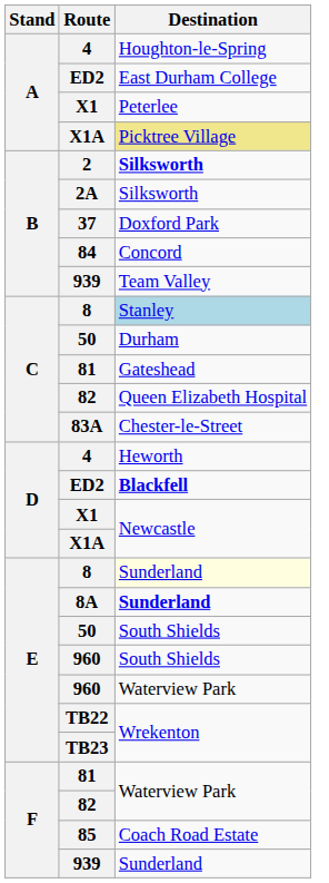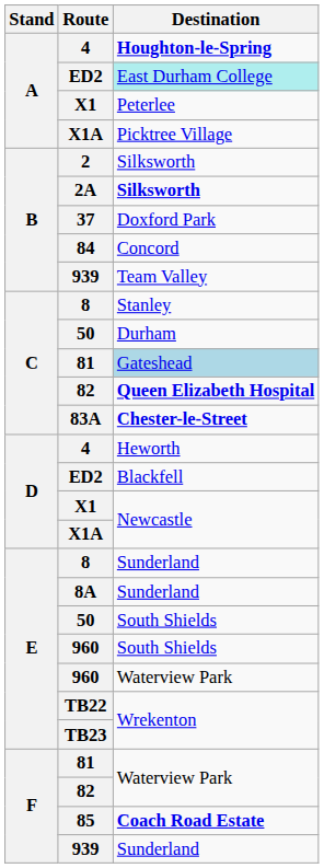Houghton-le-Spring | Destination: normal -> bold
East Durham College | Destination: no background -> paleturquoise background
Picktree Village | Destination: khaki background -> no background
2 / Silksworth | Destination: bold -> normal
2A / Silksworth | Destination: normal -> bold
Stanley | Destination: lightblue background -> no background
Gateshead | Destination: no background -> lightblue background
Queen Elizabeth Hospital | Destination: normal -> bold
Chester-le-Street | Destination: normal -> bold
Blackfell | Destination: bold -> normal
8 / Sunderland | Destination: lightyellow background -> no background
8A / Sunderland | Destination: bold -> normal
Coach Road Estate | Destination: normal -> bold
